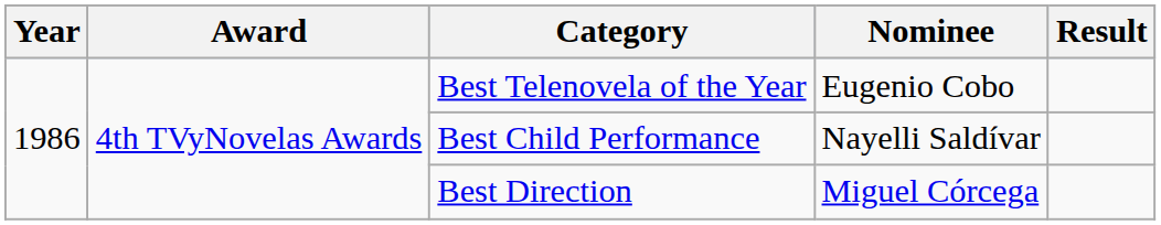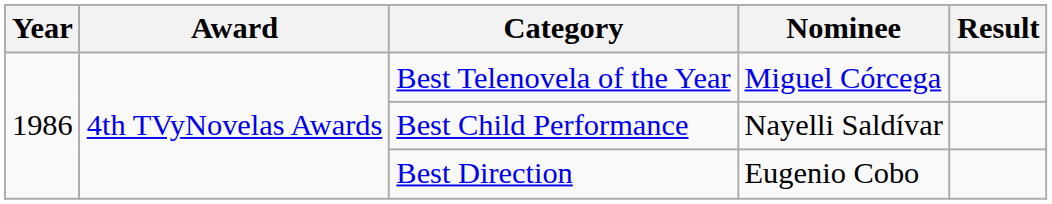Best Telenovela of the Year | Nominee: Eugenio Cobo -> Miguel Córcega
Best Direction | Nominee: Miguel Córcega -> Eugenio Cobo
